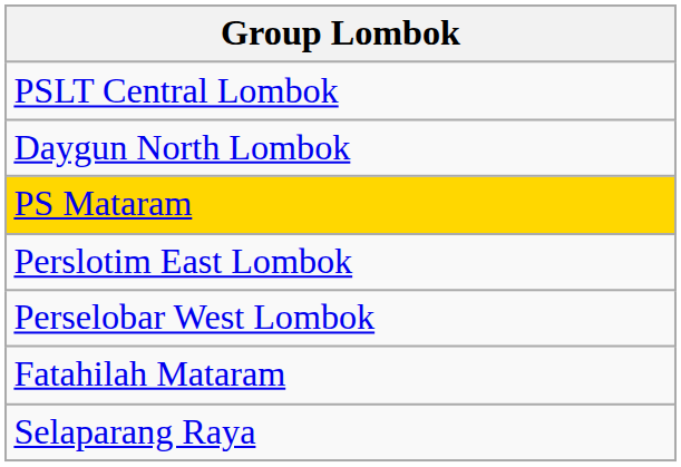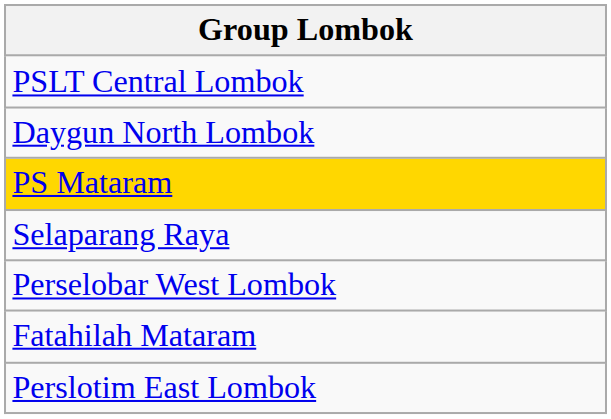row 5 | column 1: Perslotim East Lombok -> Selaparang Raya
row 8 | column 1: Selaparang Raya -> Perslotim East Lombok
